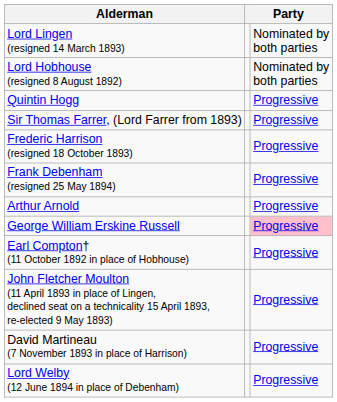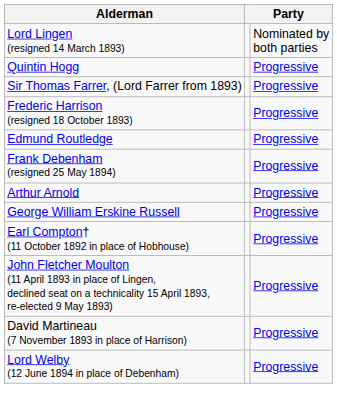- row: Lord Hobhouse (resigned 8 August 1892) | Nominated by both parties
+ row: Edmund Routledge | Progressive
George William Erskine Russell | column 3: pink background -> no background
